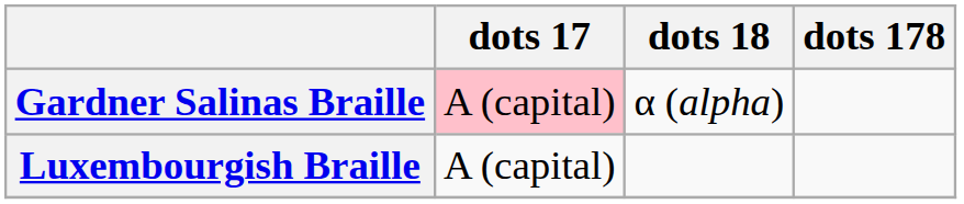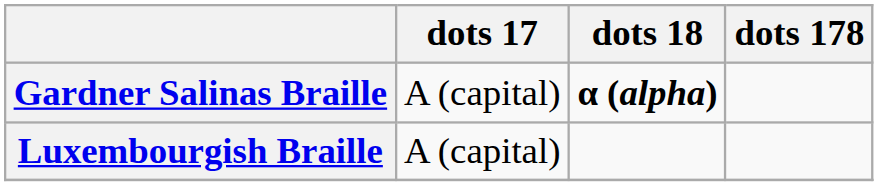Gardner Salinas Braille | dots 17: pink background -> no background
Gardner Salinas Braille | dots 18: normal -> bold
